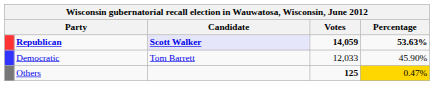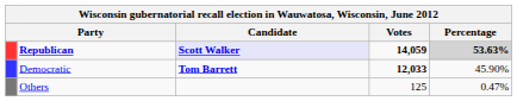Republican | Percentage: no background -> lightgrey background
Democratic | Candidate: normal -> bold
Democratic | Votes: normal -> bold
Others | Votes: bold -> normal
Others | Percentage: gold background -> no background
